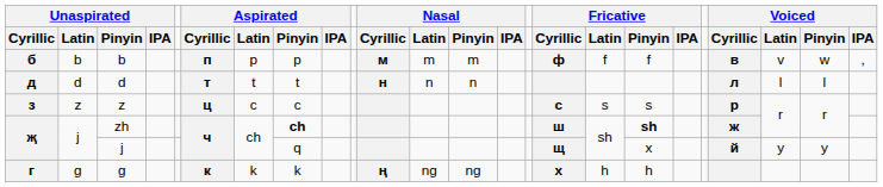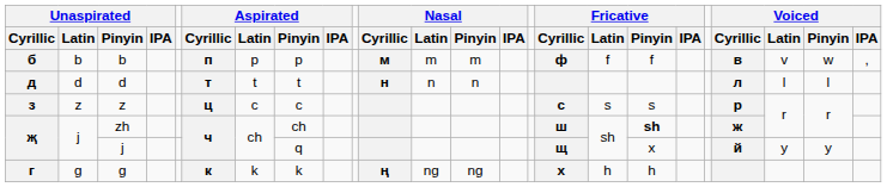zh | column 8: bold -> normal
